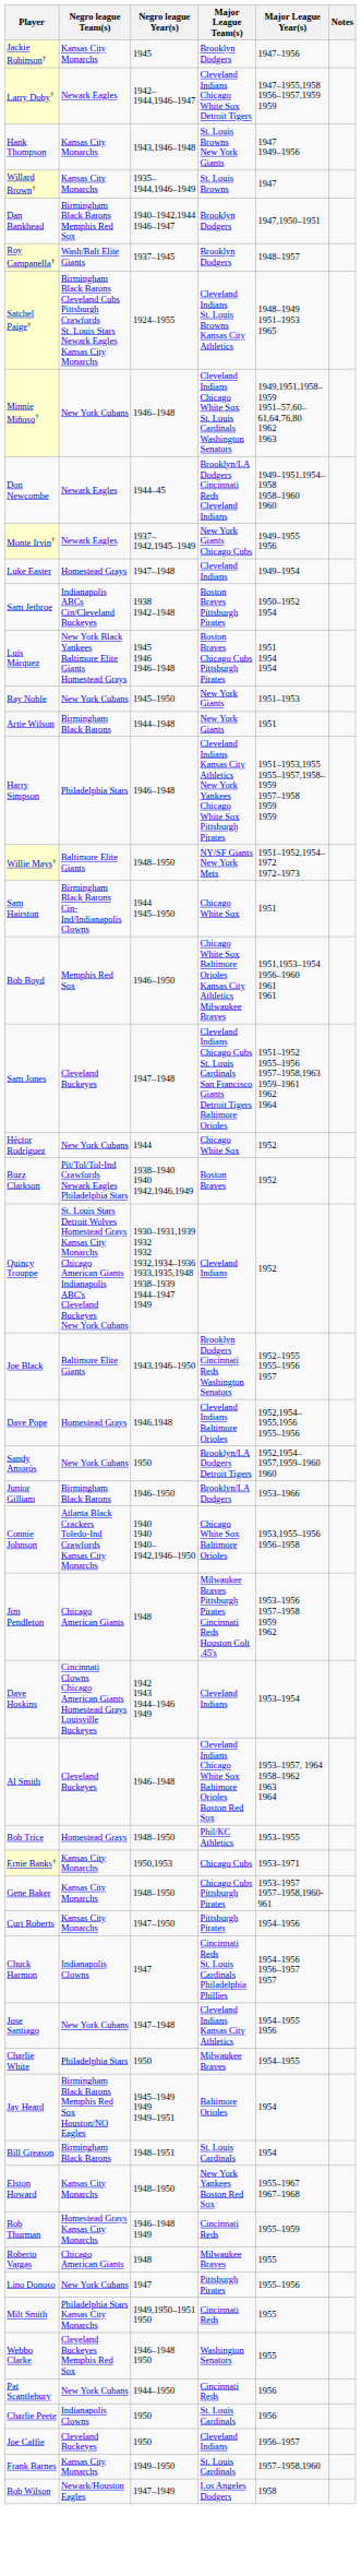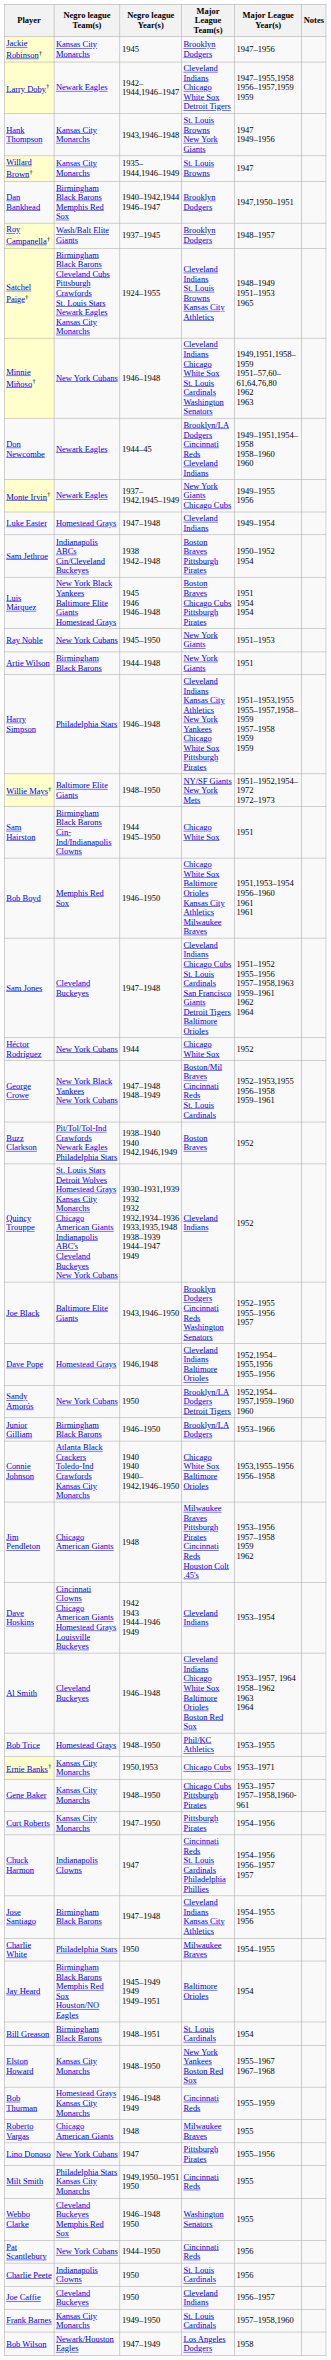+ row: George Crowe | New York Black Yankees New York Cubans | 1947–1948 1948–1949 | Boston/Mil Braves Cincinnati Reds St. Louis Cardinals | 1952–1953,1955 1956–1958 1959–1961
Jose Santiago | Negro league Team(s): New York Cubans -> Birmingham Black Barons
